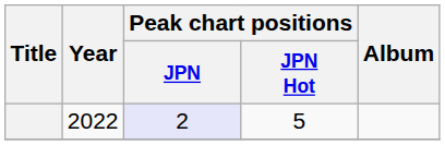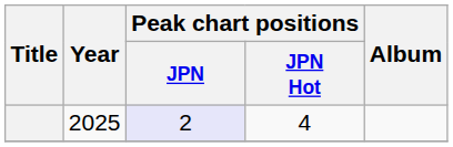row 3 | Year: 2022 -> 2025
row 3 | Peak chart positions / JPN Hot: 5 -> 4
